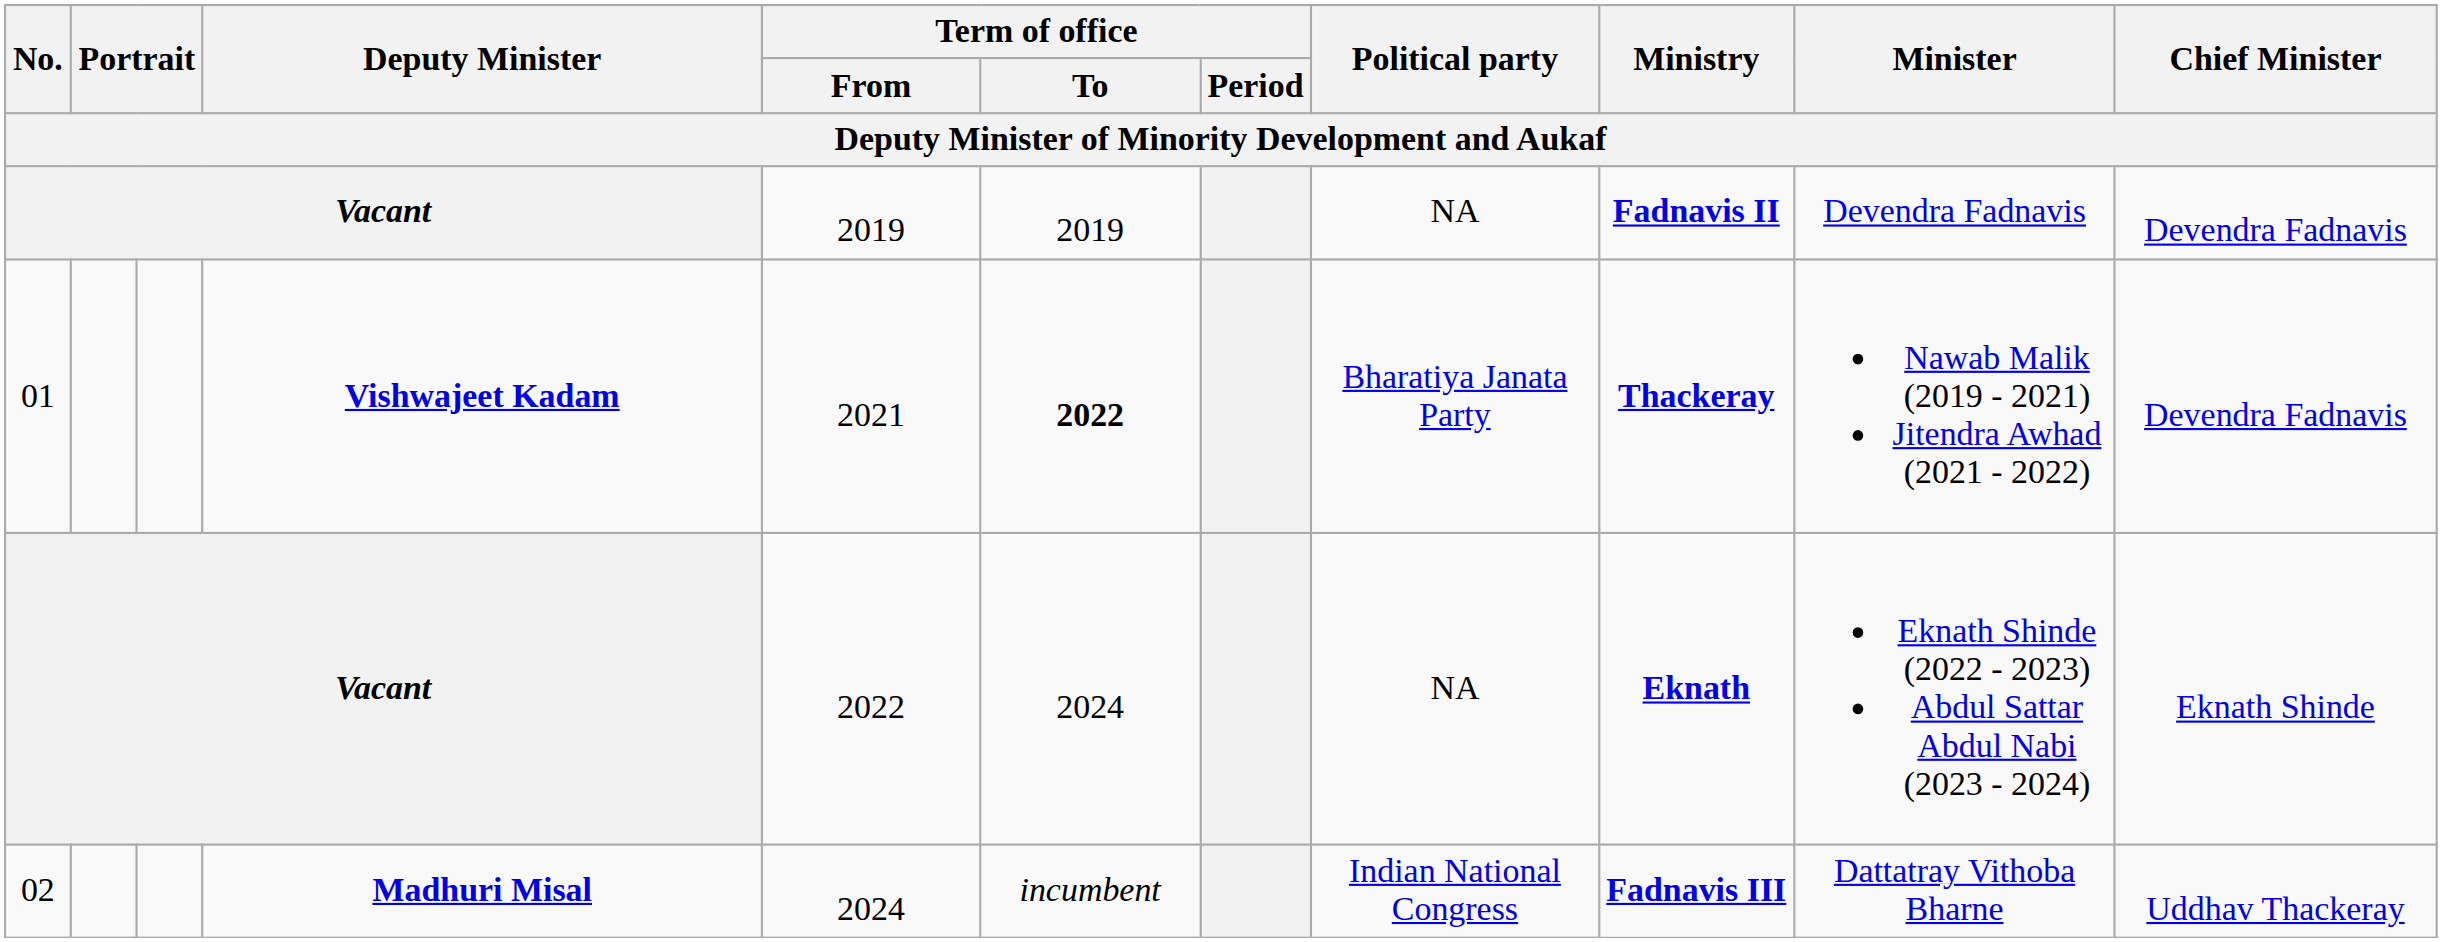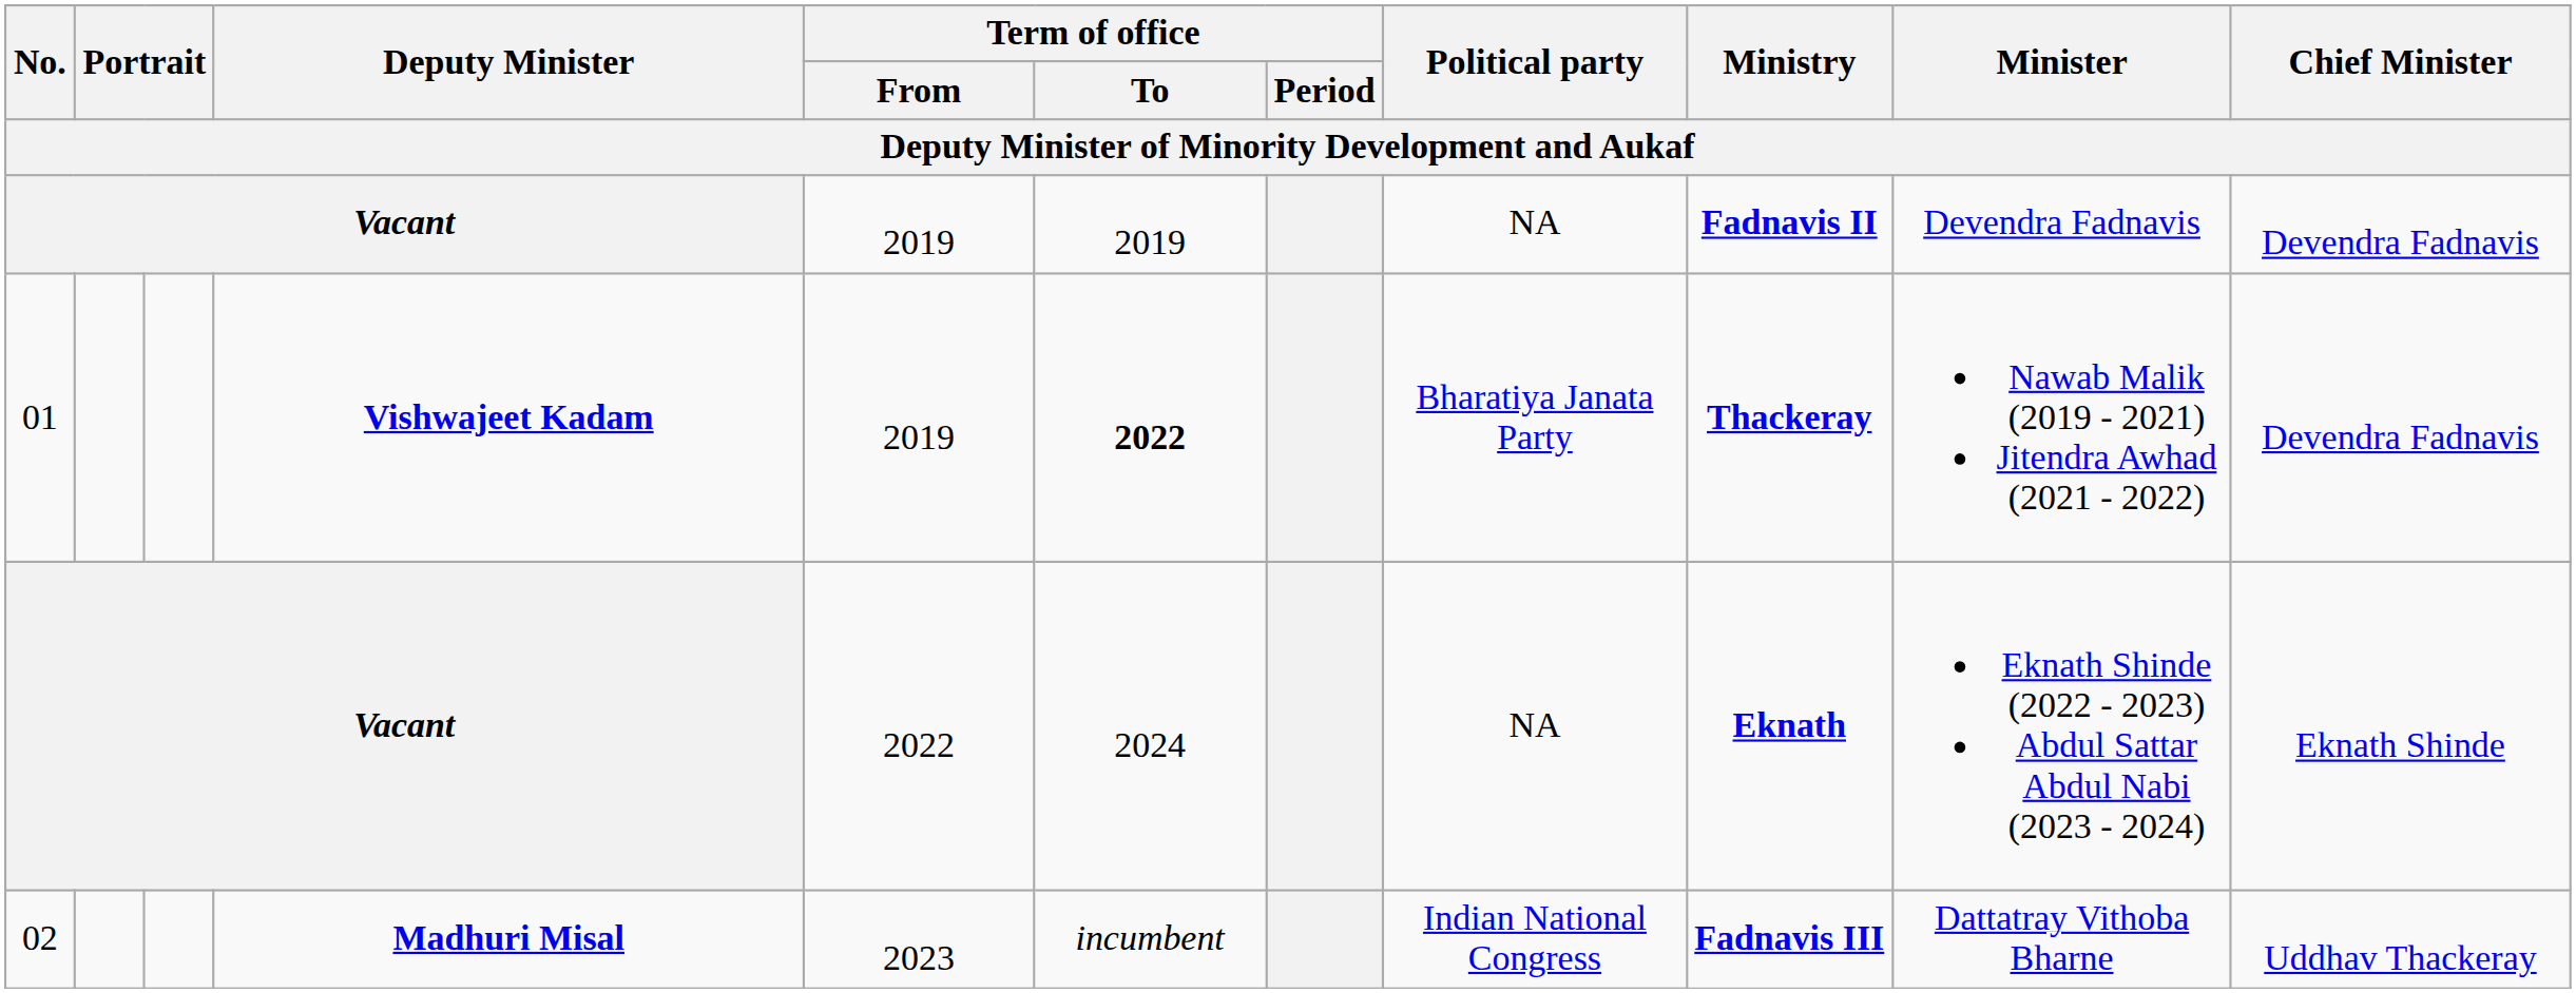01 | Term of office / From: 2021 -> 2019
02 | Term of office / From: 2024 -> 2023
